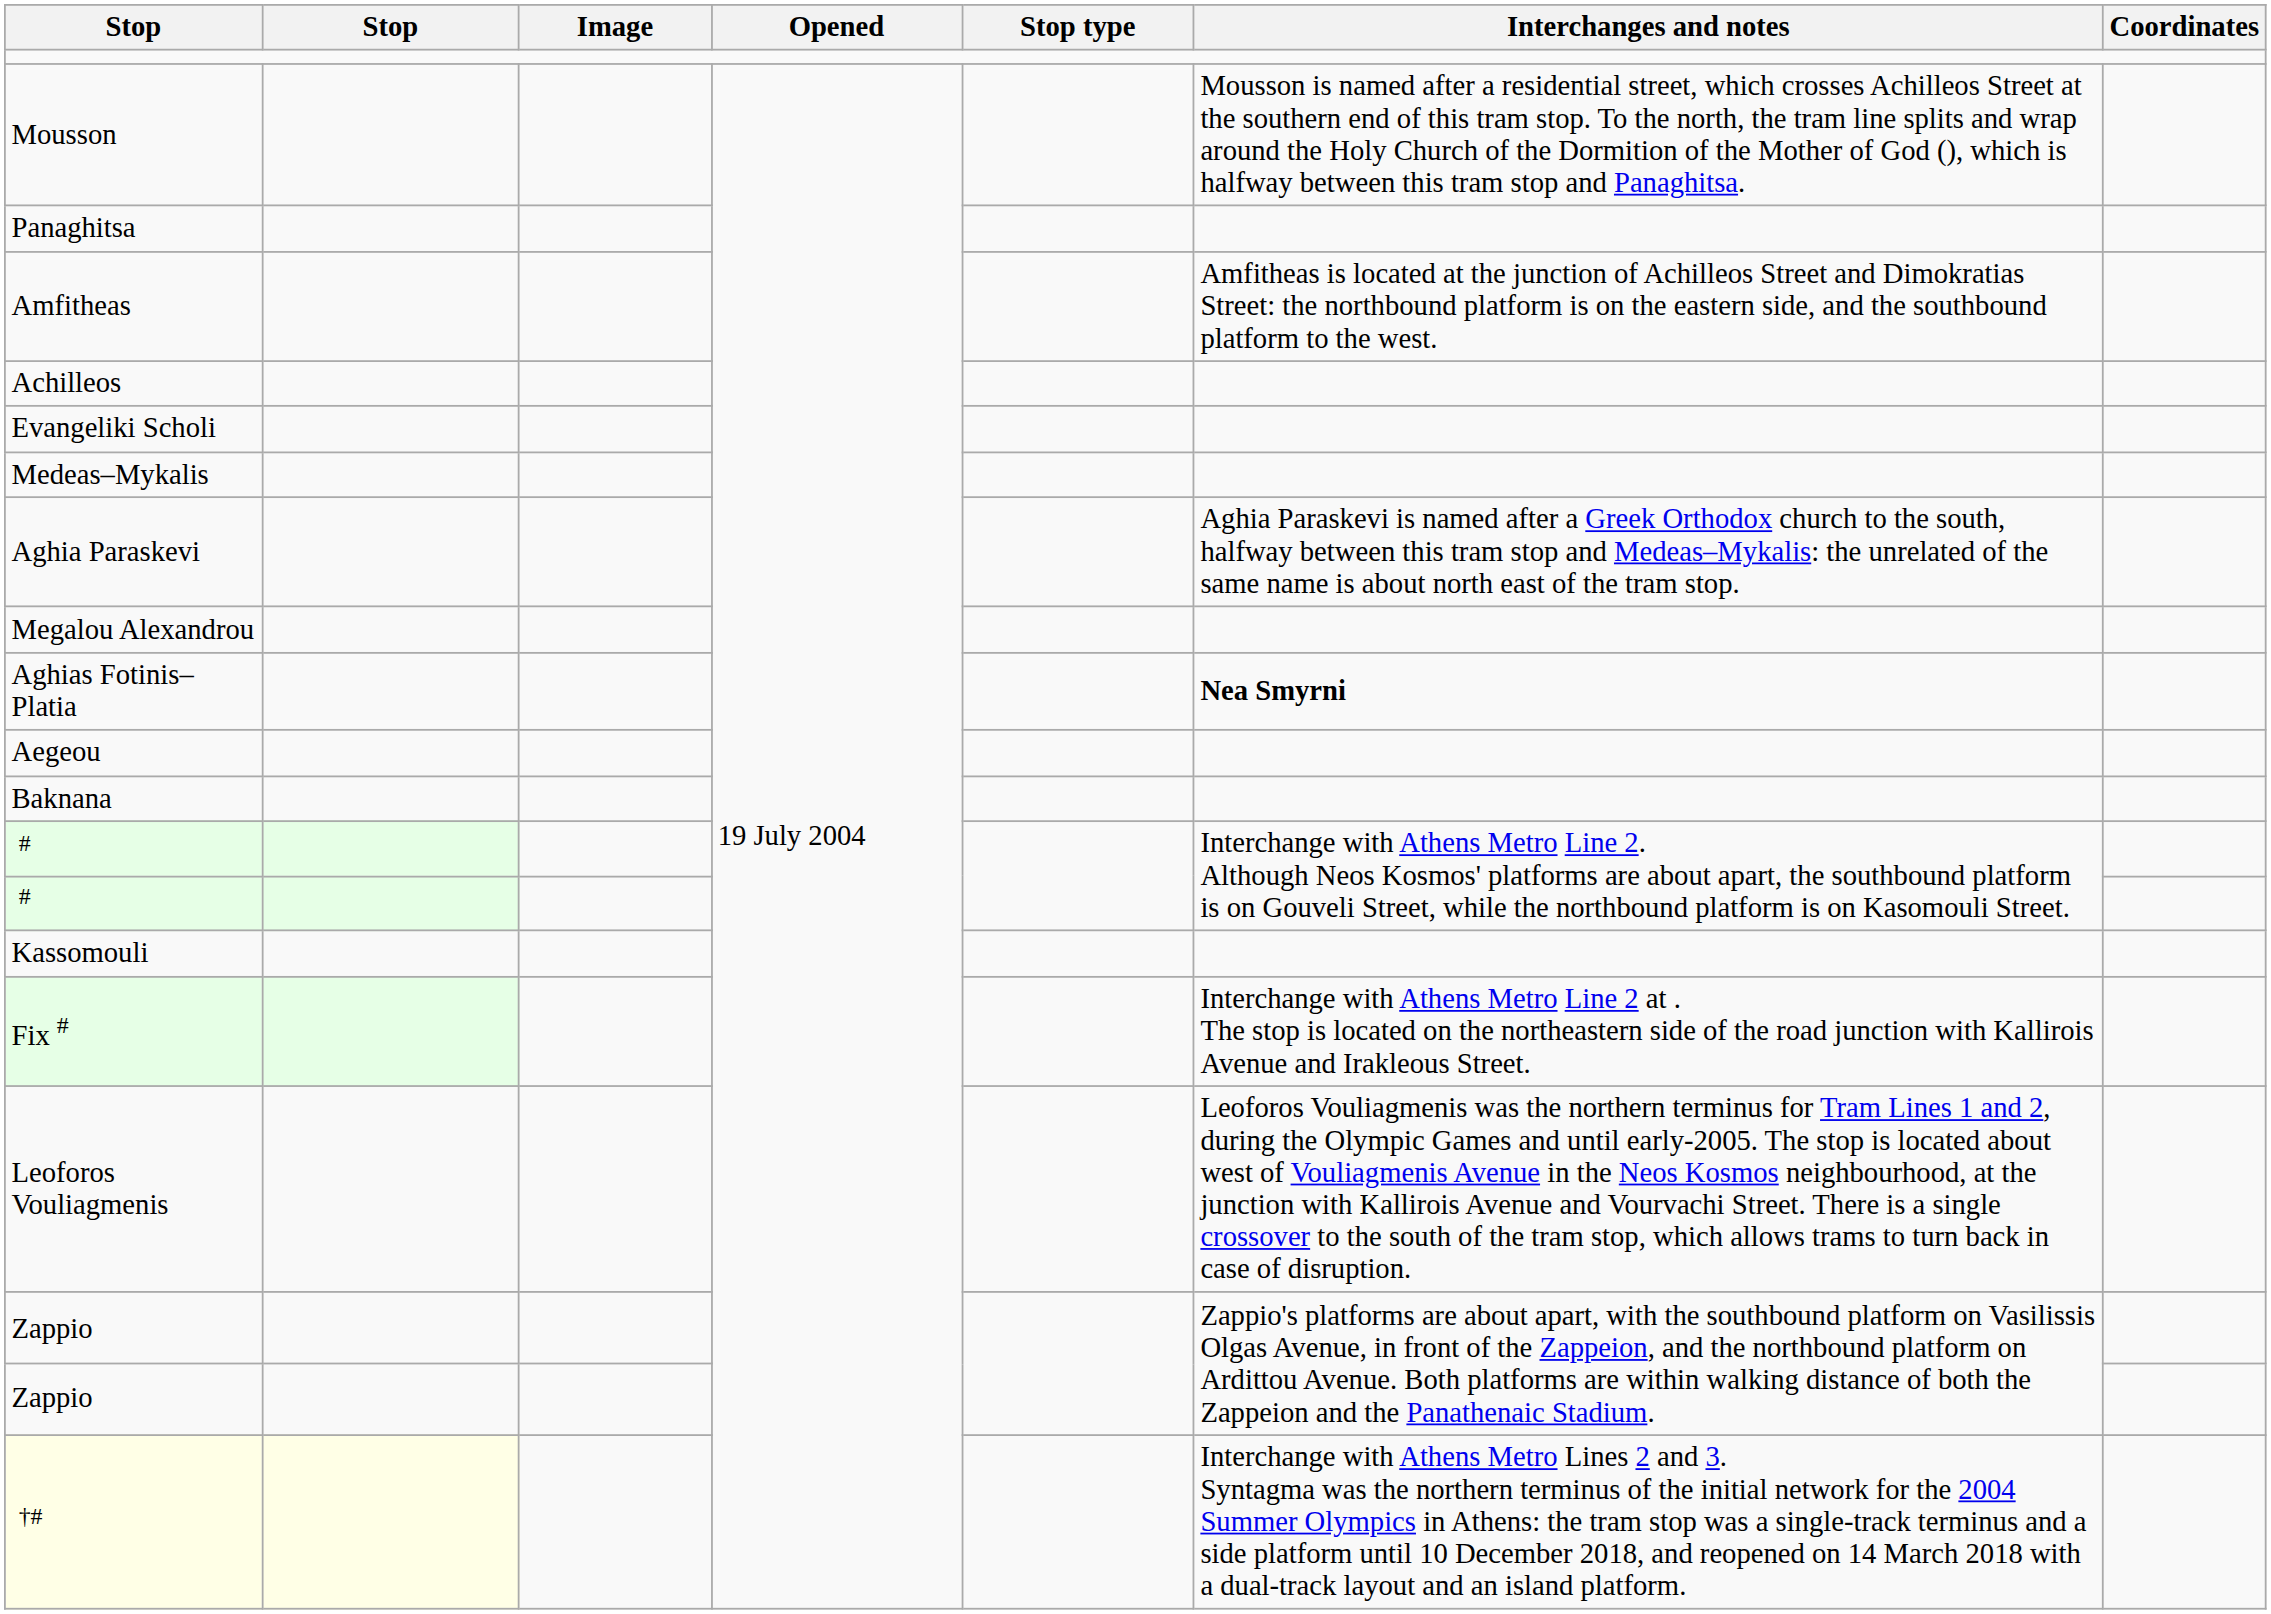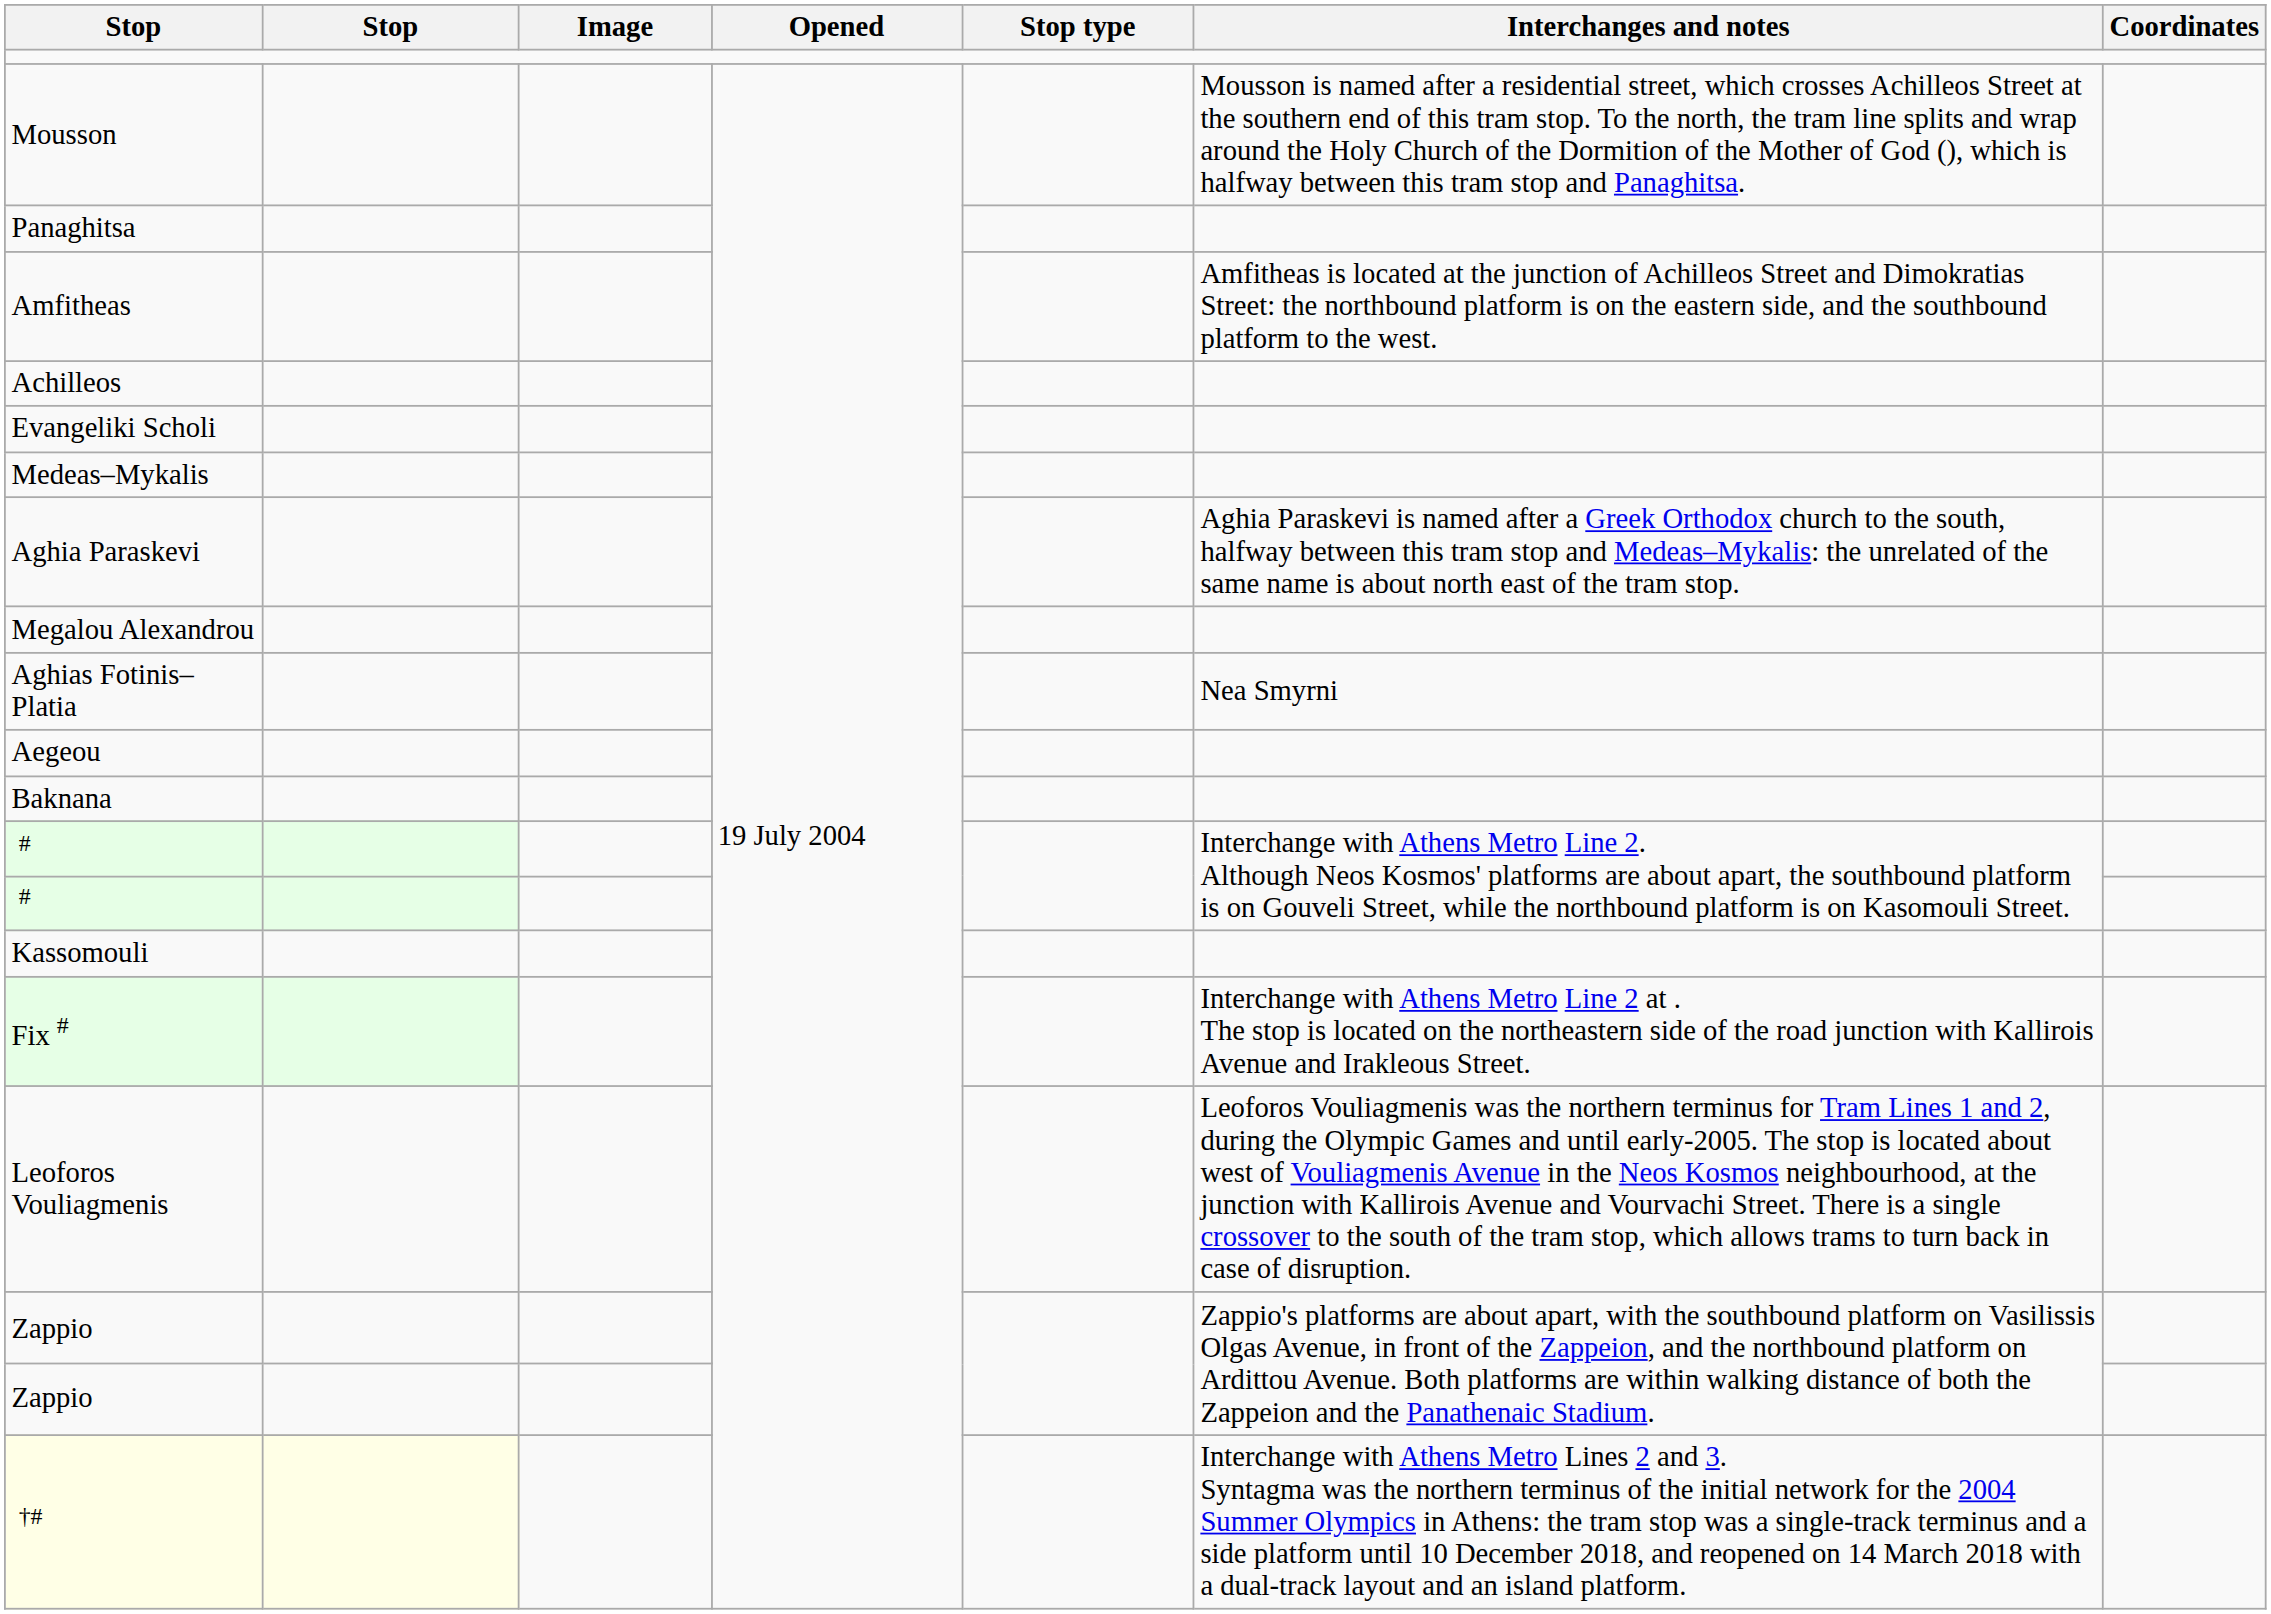Aghias Fotinis–Platia | Interchanges and notes: bold -> normal
